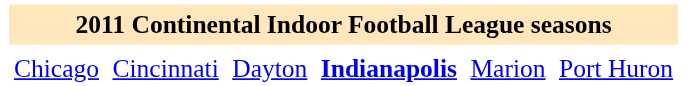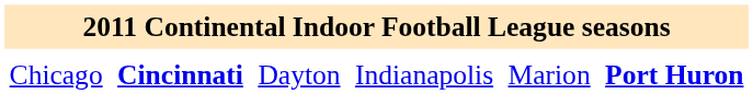Chicago | column 2: normal -> bold
Chicago | column 4: bold -> normal
Chicago | column 6: normal -> bold
